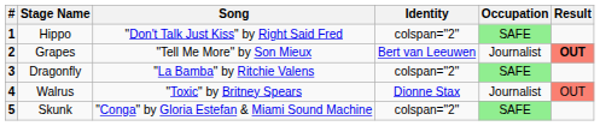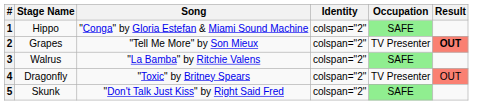1 | Song: "Don't Talk Just Kiss" by Right Said Fred -> "Conga" by Gloria Estefan & Miami Sound Machine
2 | Identity: Bert van Leeuwen -> colspan="2"
2 | Occupation: Journalist -> TV Presenter
3 | Stage Name: Dragonfly -> Walrus
4 | Stage Name: Walrus -> Dragonfly
4 | Identity: Dionne Stax -> colspan="2"
4 | Occupation: Journalist -> TV Presenter
5 | Song: "Conga" by Gloria Estefan & Miami Sound Machine -> "Don't Talk Just Kiss" by Right Said Fred
